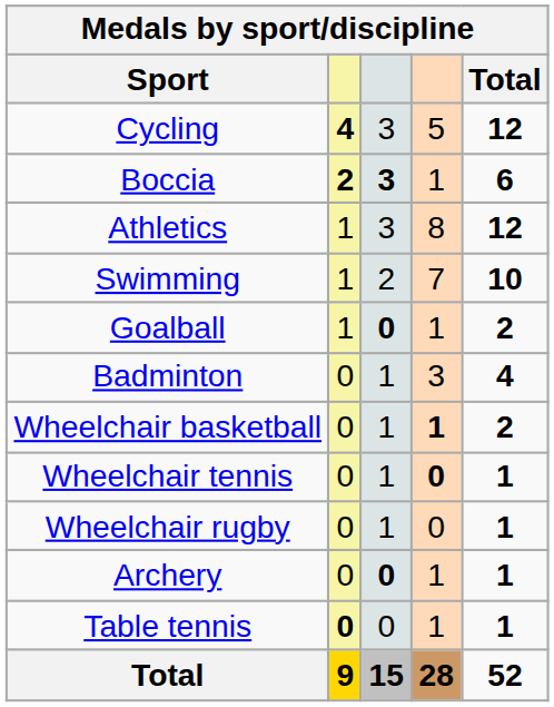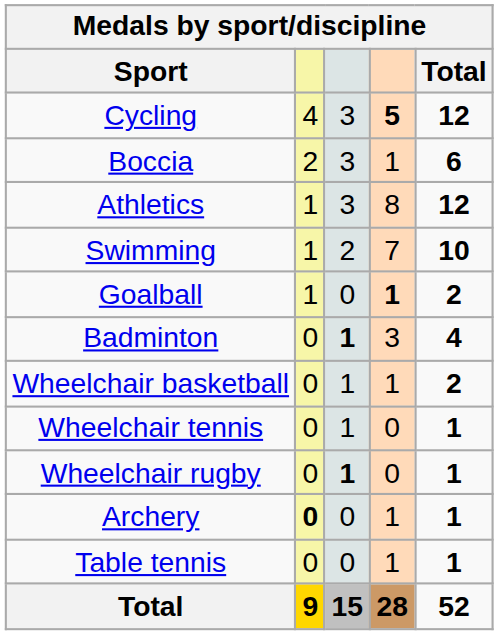Cycling | column 2: bold -> normal
Cycling | column 4: normal -> bold
Boccia | column 2: bold -> normal
Boccia | column 3: bold -> normal
Goalball | column 3: bold -> normal
Goalball | column 4: normal -> bold
Badminton | column 3: normal -> bold
Wheelchair basketball | column 4: bold -> normal
Wheelchair tennis | column 4: bold -> normal
Wheelchair rugby | column 3: normal -> bold
Archery | column 2: normal -> bold
Archery | column 3: bold -> normal
Table tennis | column 2: bold -> normal
